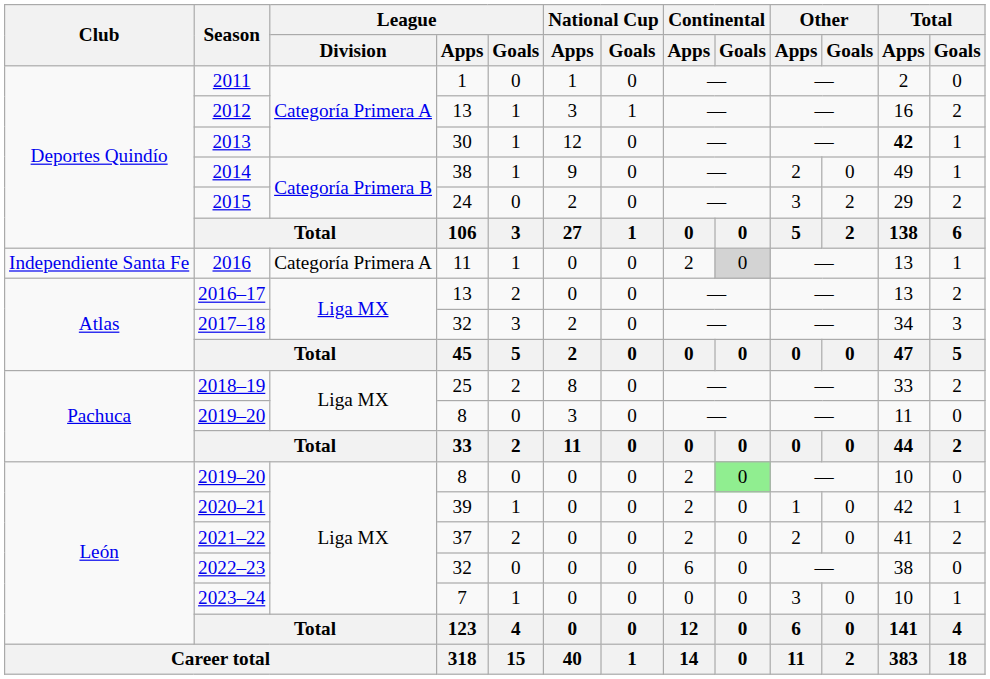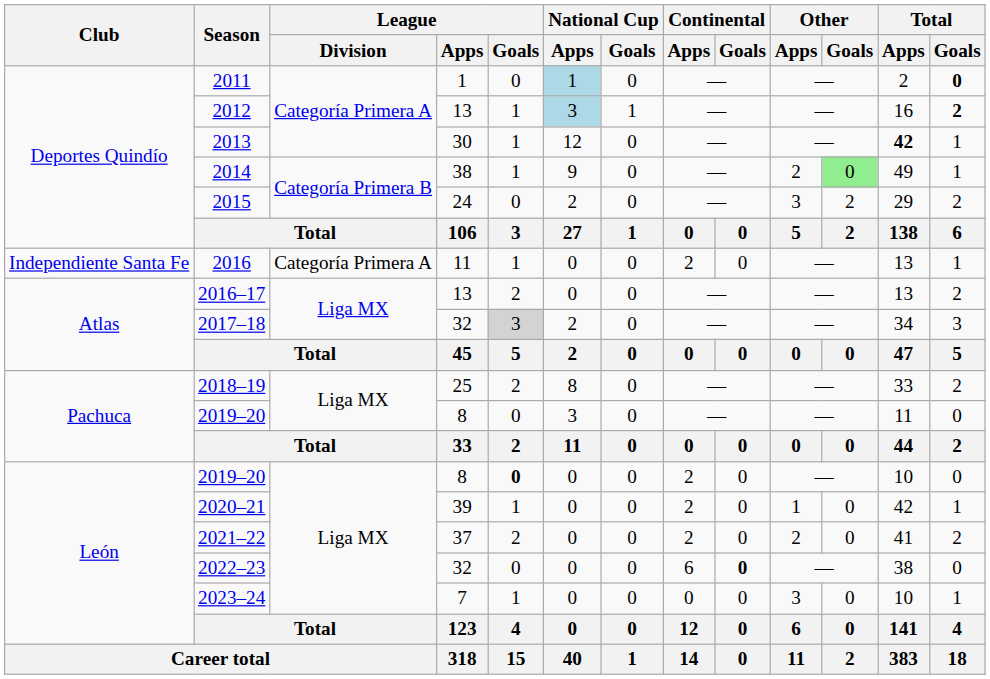2011 | National Cup / Apps: no background -> lightblue background
2011 | Total / Goals: normal -> bold
2012 | National Cup / Apps: no background -> lightblue background
2012 | Total / Goals: normal -> bold
2014 | Other / Goals: no background -> lightgreen background
2016 | Continental / Goals: lightgrey background -> no background
2017–18 | League / Goals: no background -> lightgrey background
León / 2019–20 | League / Goals: normal -> bold
León / 2019–20 | Continental / Goals: lightgreen background -> no background
2022–23 | Continental / Goals: normal -> bold
